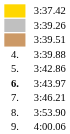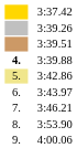3:39.88 | column 1: normal -> bold
3:42.86 | column 1: no background -> khaki background
3:43.97 | column 1: bold -> normal
